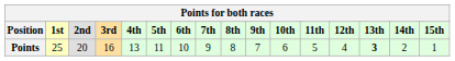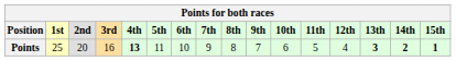Points | 4th: normal -> bold
Points | 14th: normal -> bold
Points | 15th: normal -> bold
